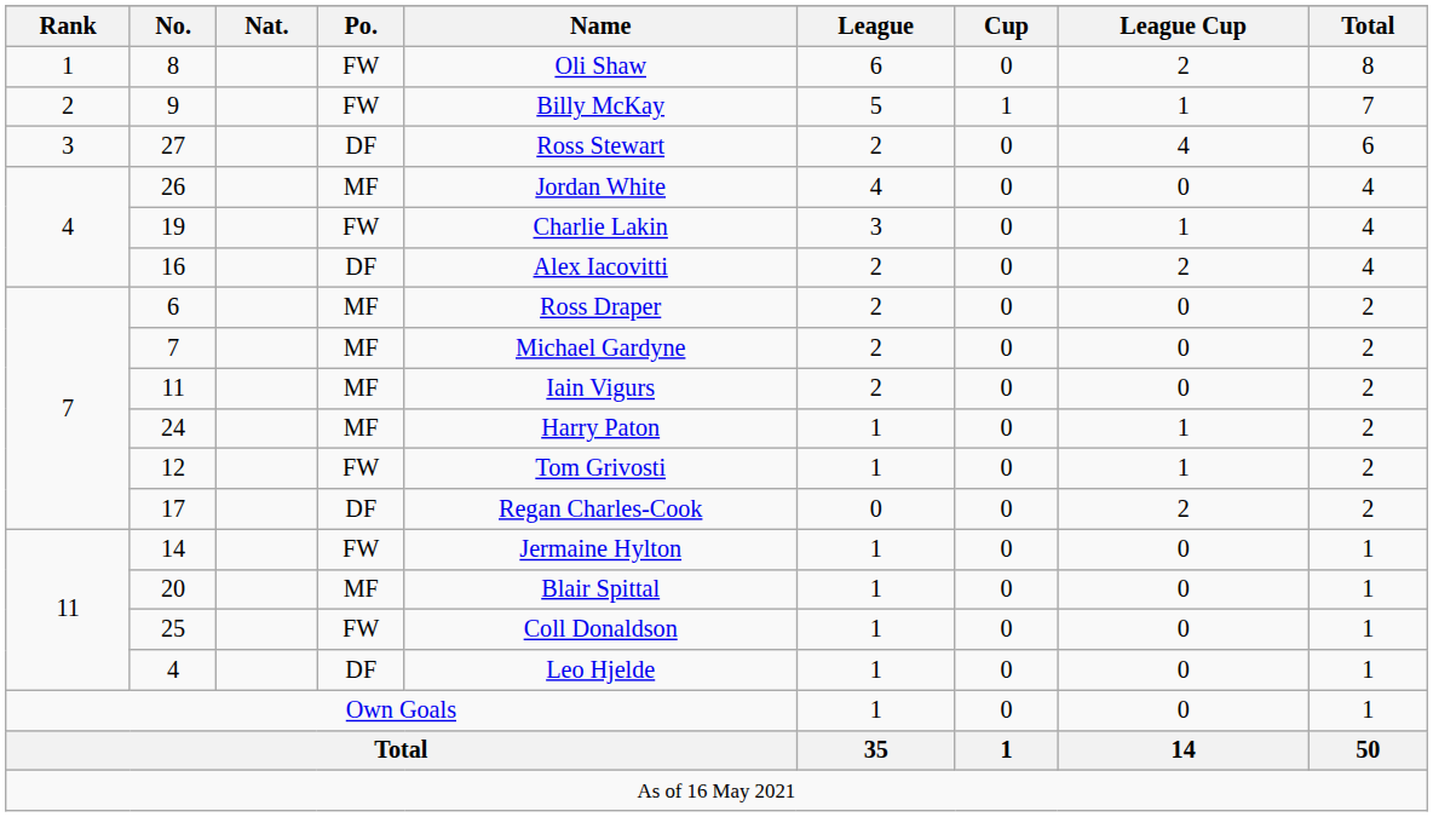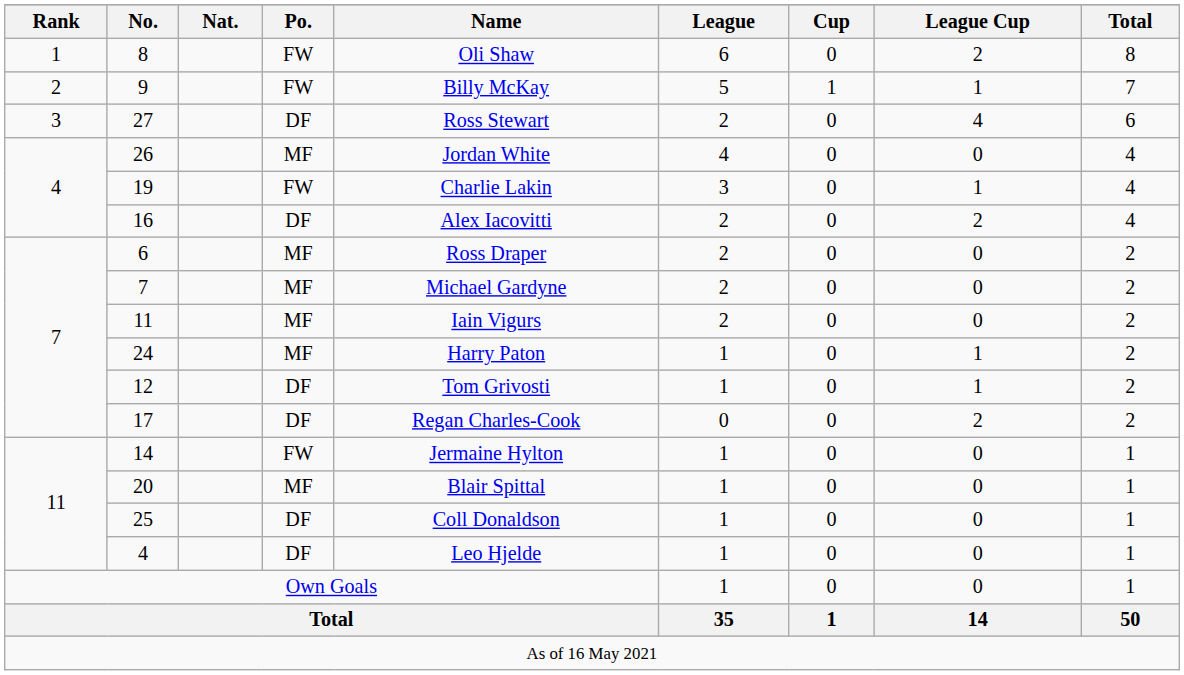12 | Po.: FW -> DF
25 | Po.: FW -> DF
